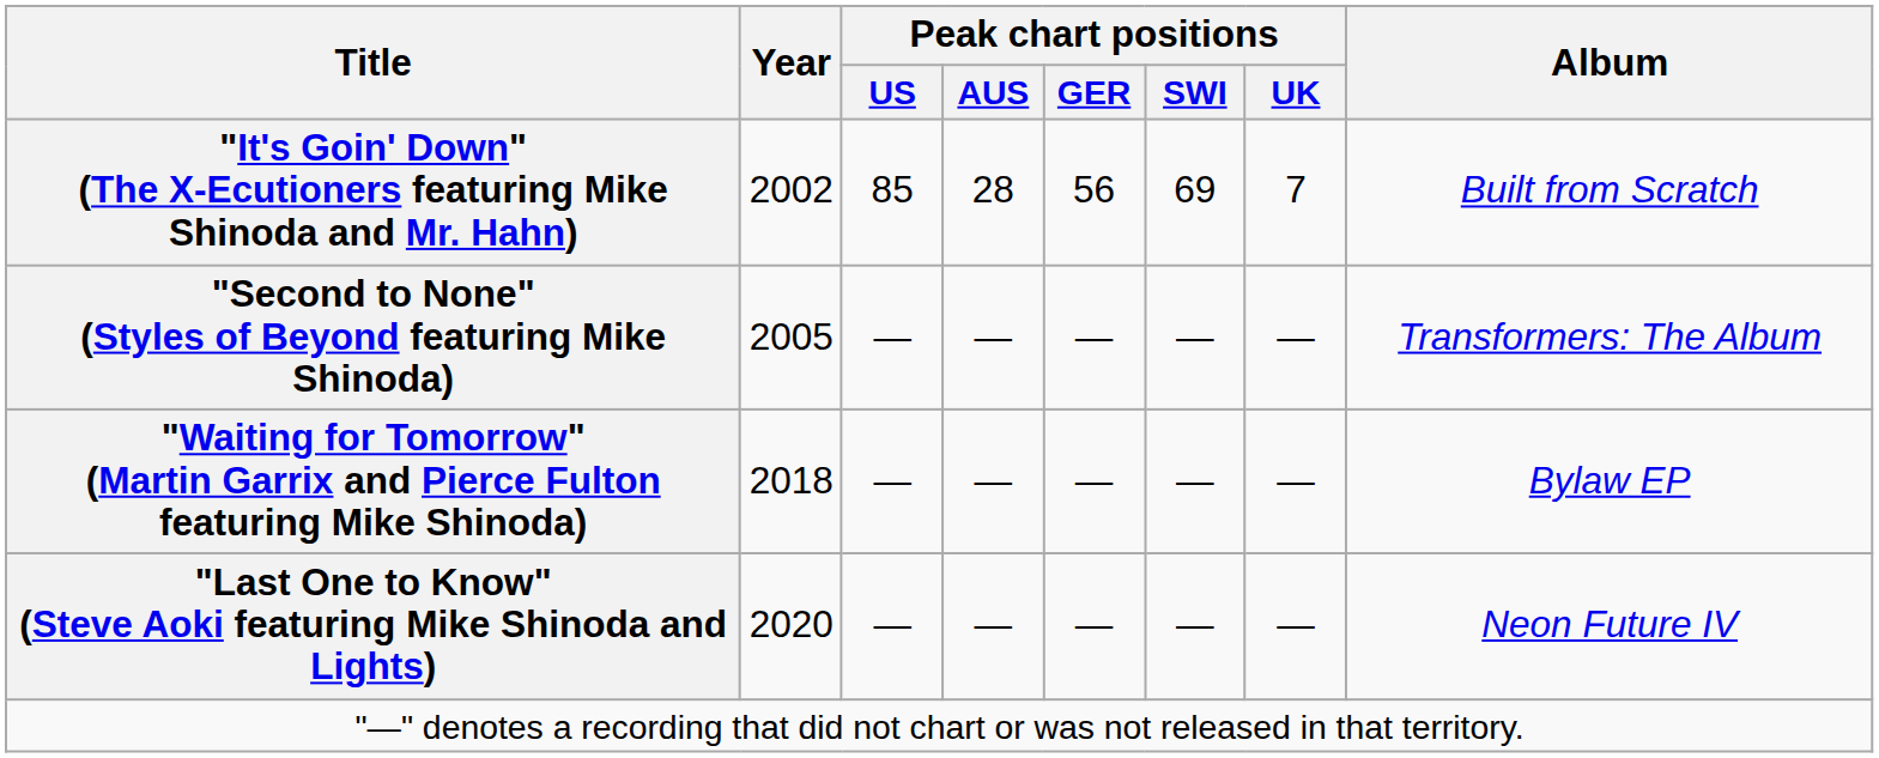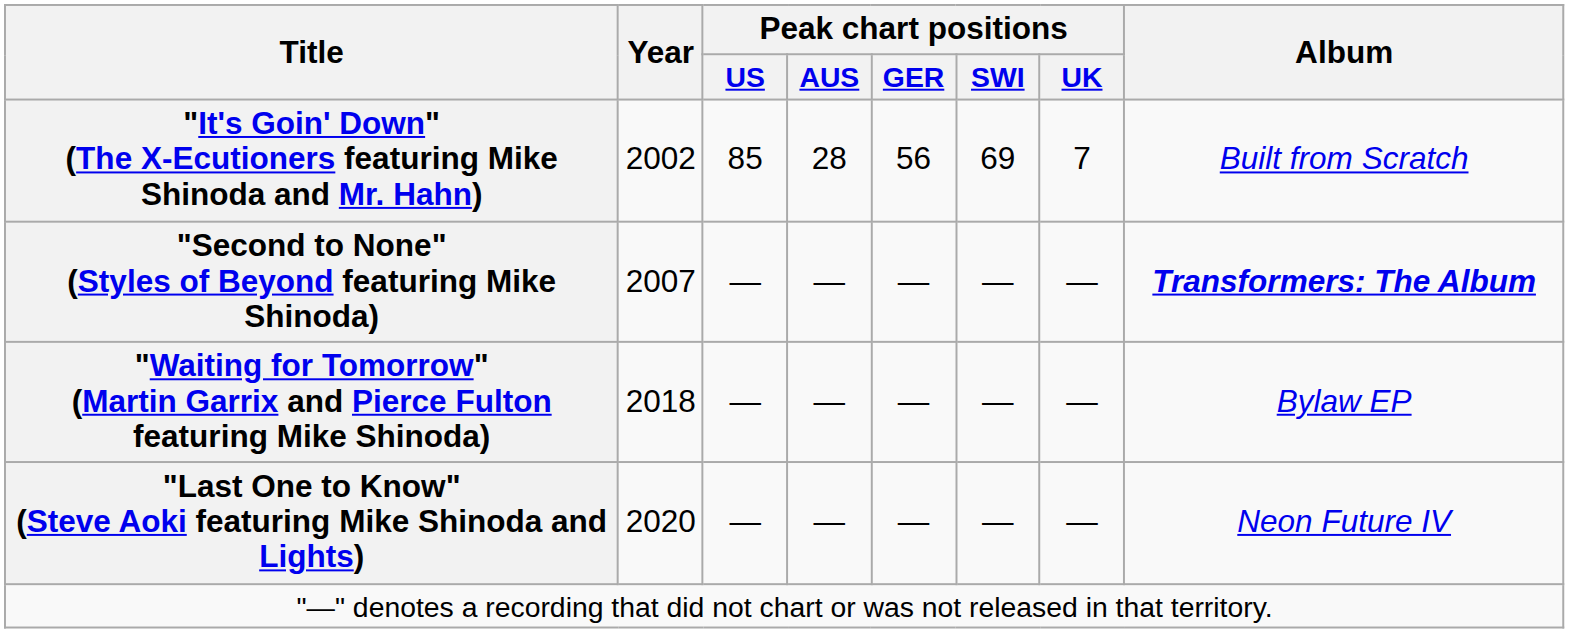"Second to None" (Styles of Beyond featuring Mike Shinoda) | Year: 2005 -> 2007
"Second to None" (Styles of Beyond featuring Mike Shinoda) | Album: normal -> bold
